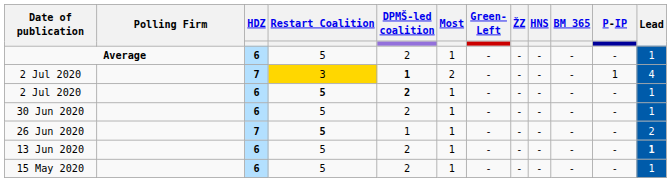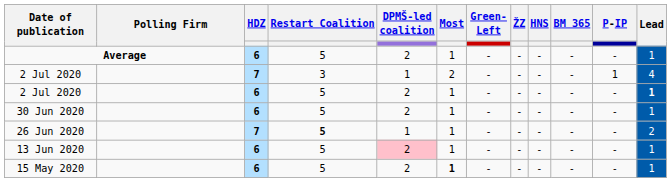2 Jul 2020 / 7 | Restart Coalition: gold background -> no background
2 Jul 2020 / 7 | DPMŠ-led coalition: bold -> normal
2 Jul 2020 / 6 | Restart Coalition: bold -> normal
2 Jul 2020 / 6 | DPMŠ-led coalition: bold -> normal
2 Jul 2020 / 6 | Lead: normal -> bold
13 Jun 2020 | DPMŠ-led coalition: no background -> pink background
13 Jun 2020 | Lead: bold -> normal
15 May 2020 | Most: normal -> bold
